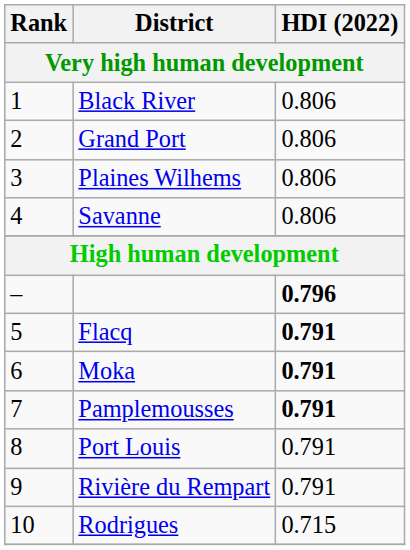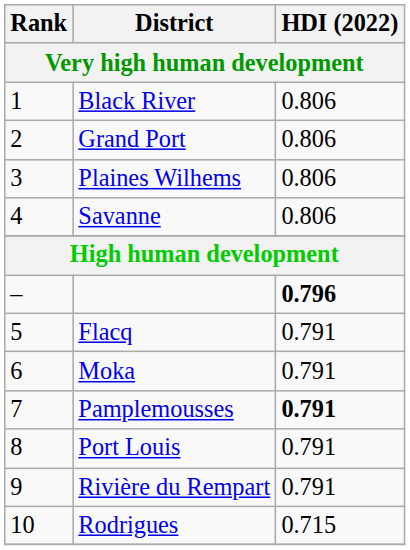Flacq | HDI (2022): bold -> normal
Moka | HDI (2022): bold -> normal
